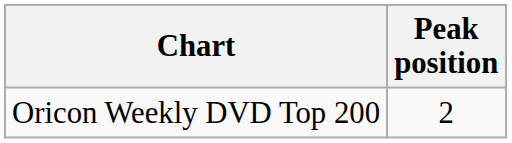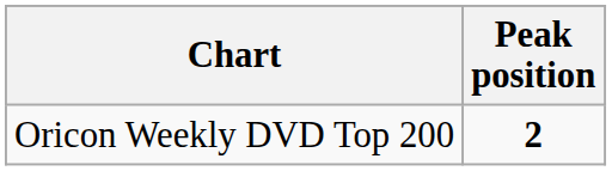Oricon Weekly DVD Top 200 | Peak position: normal -> bold
